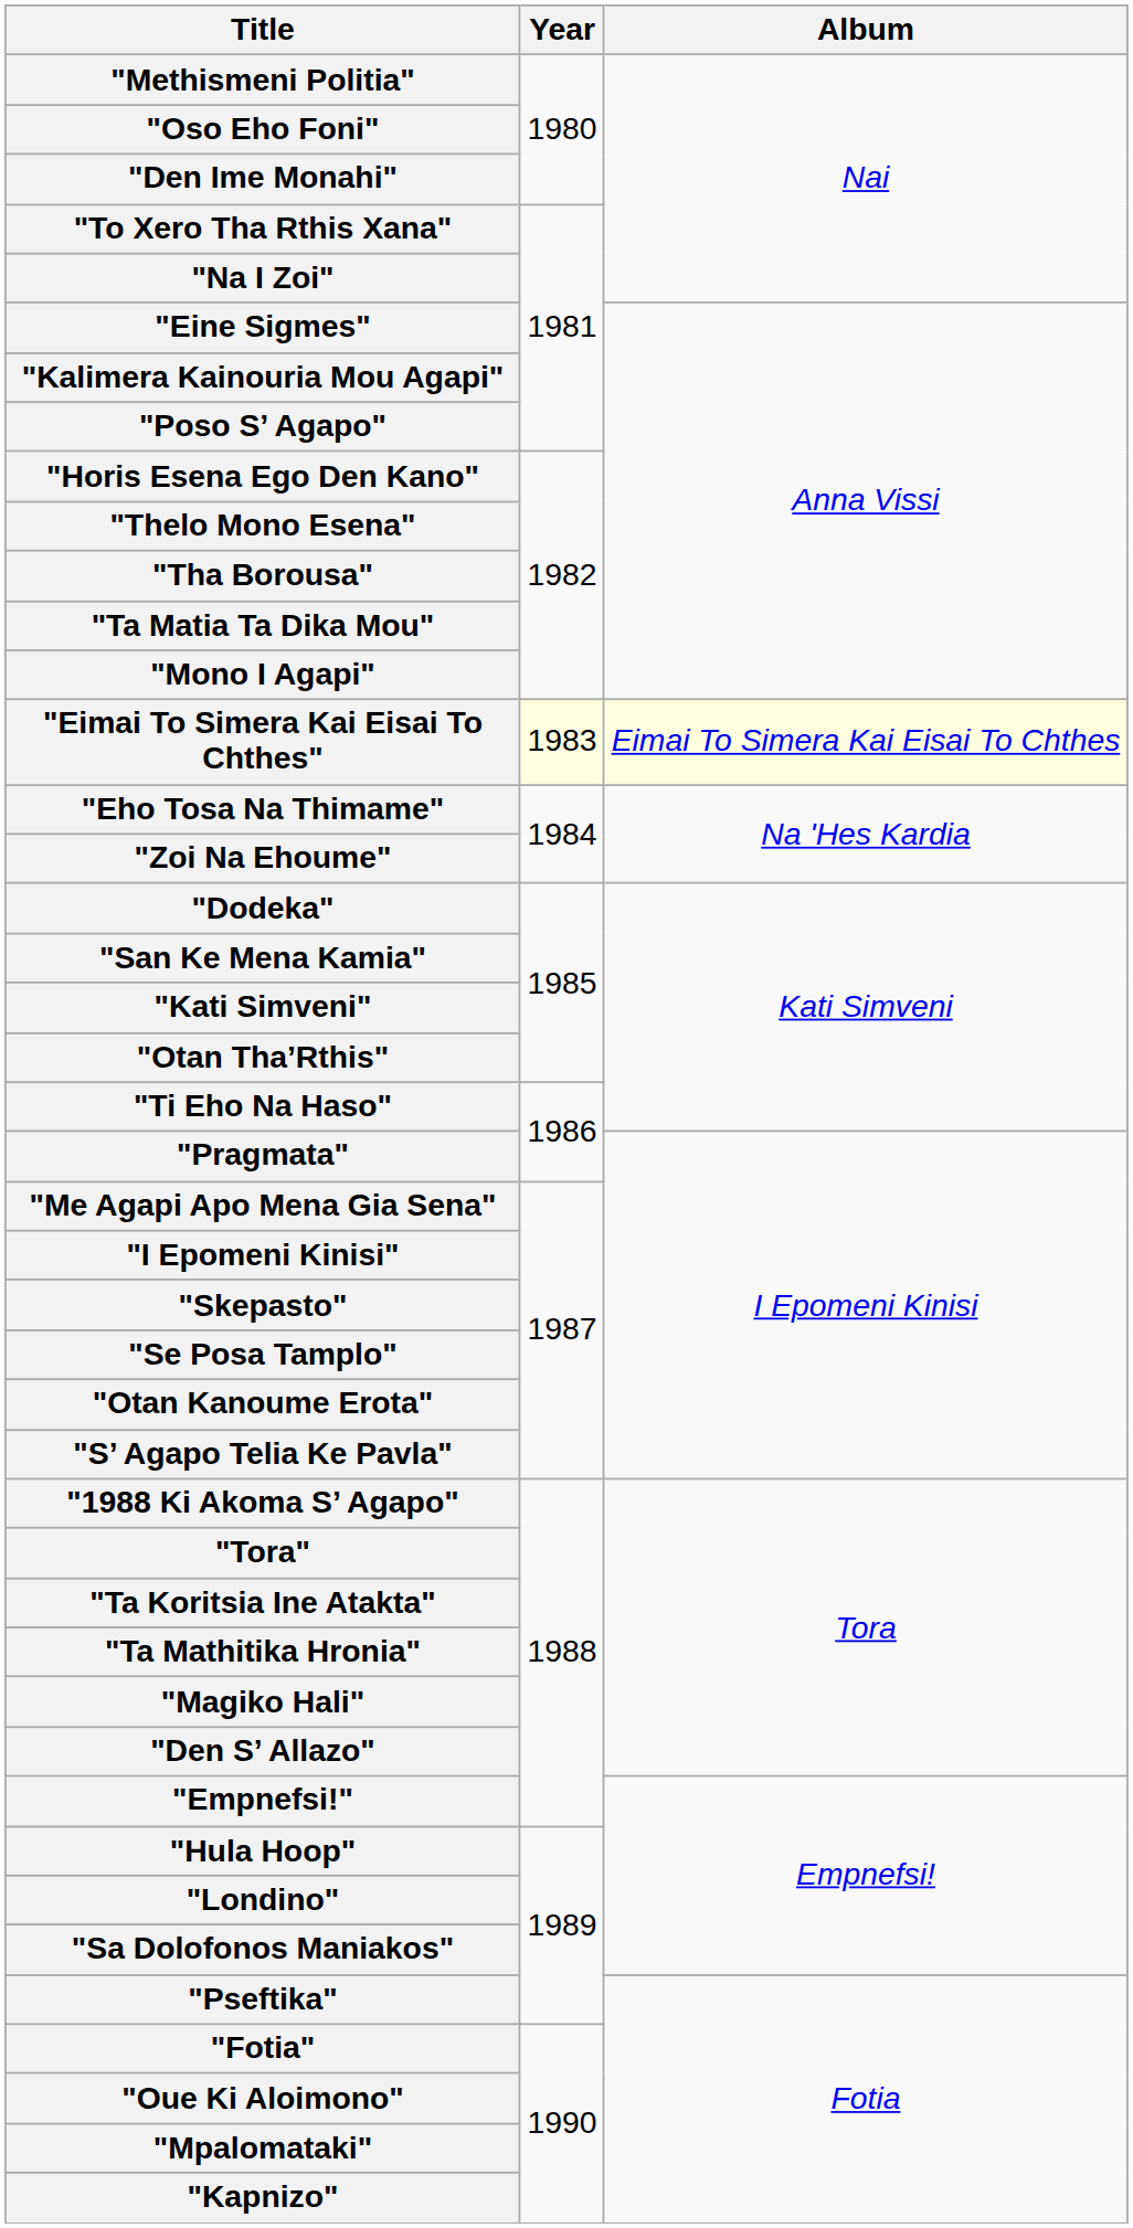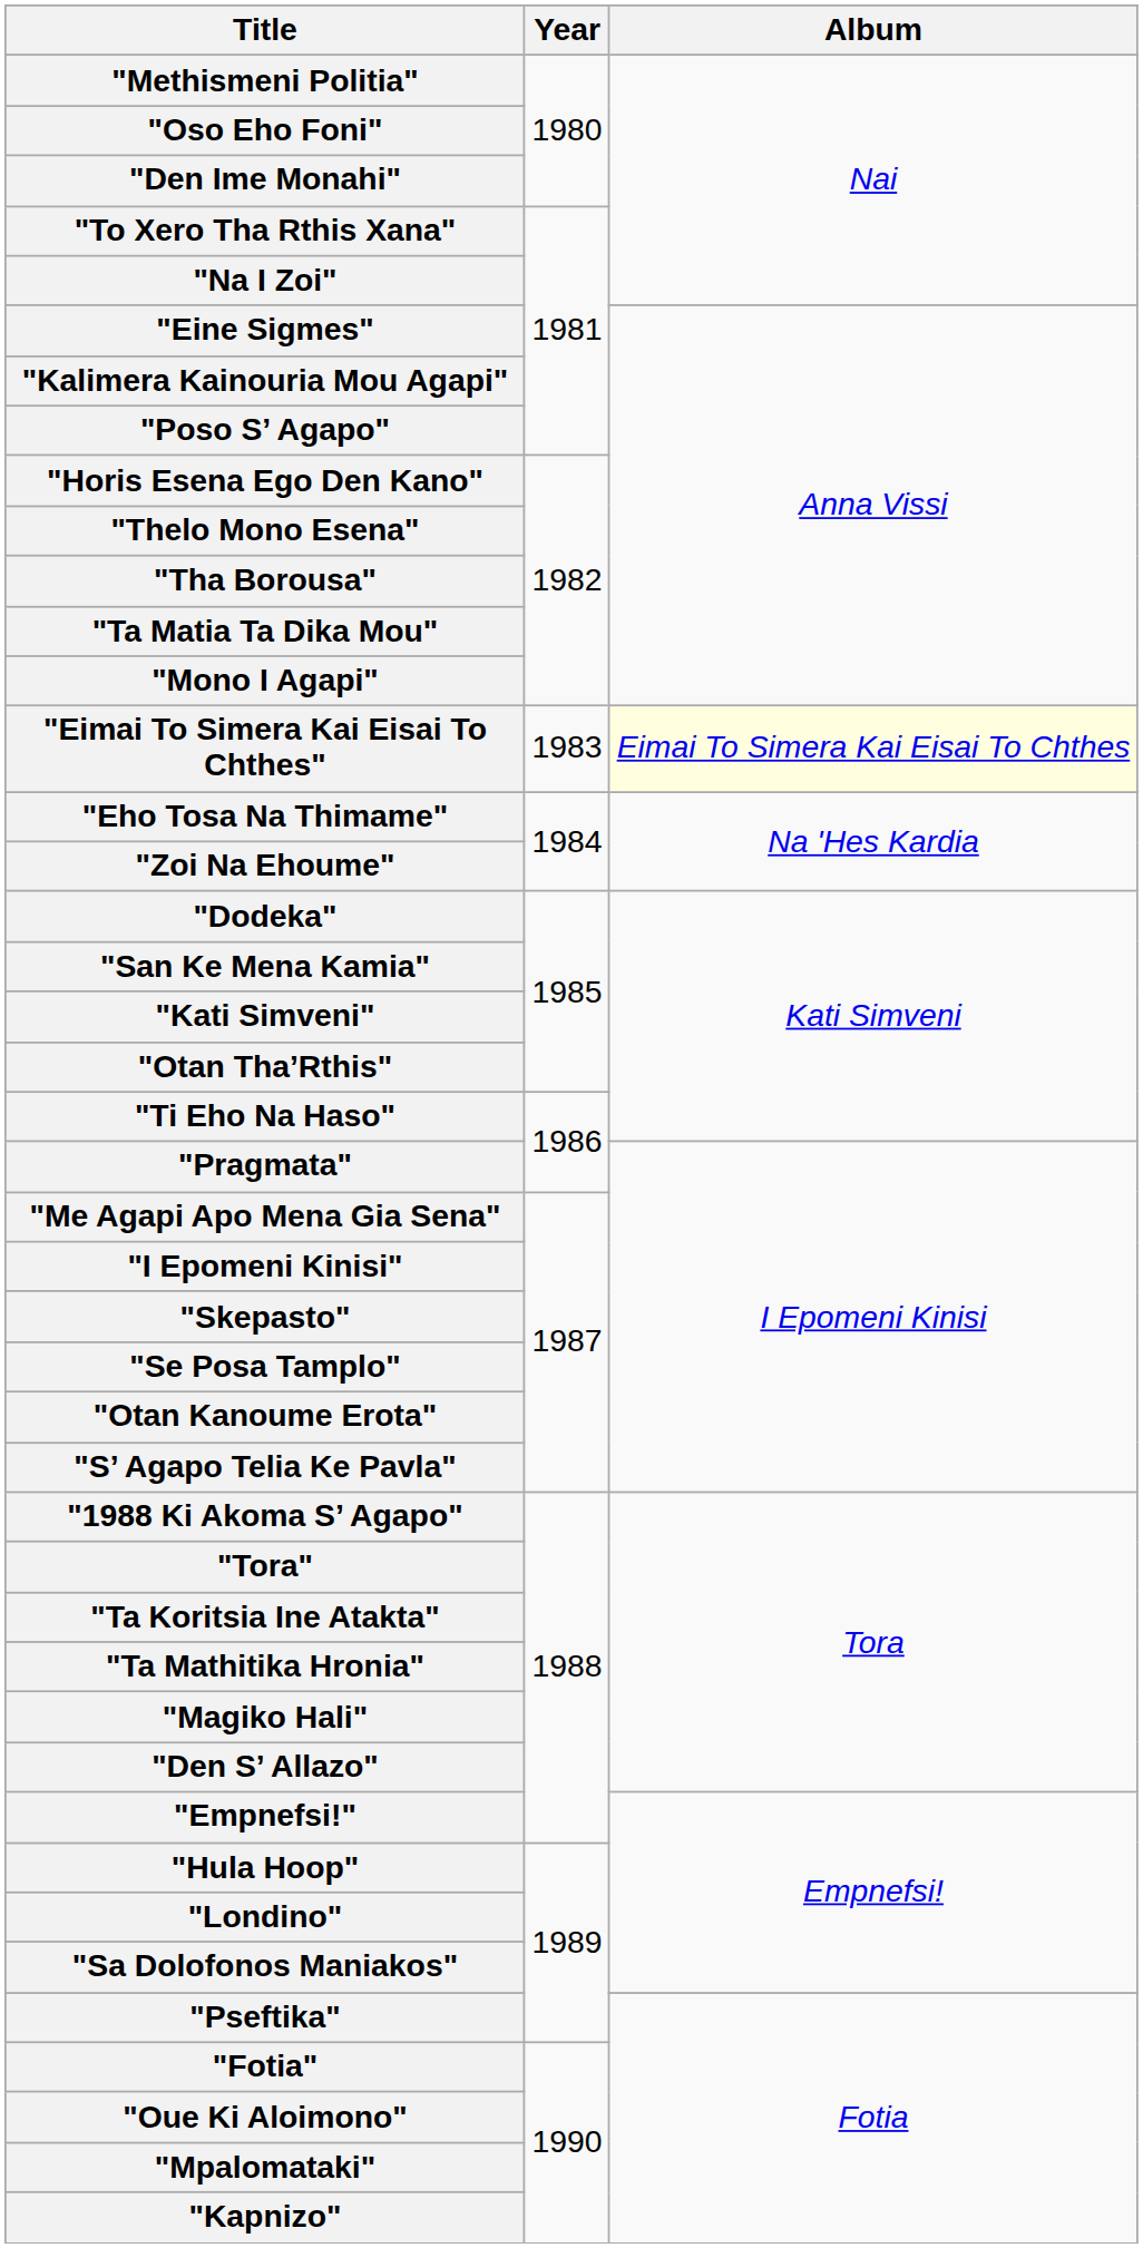"Eimai To Simera Kai Eisai To Chthes" | Year: lightyellow background -> no background
